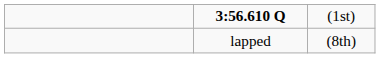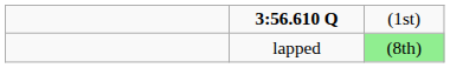lapped | column 3: no background -> lightgreen background
